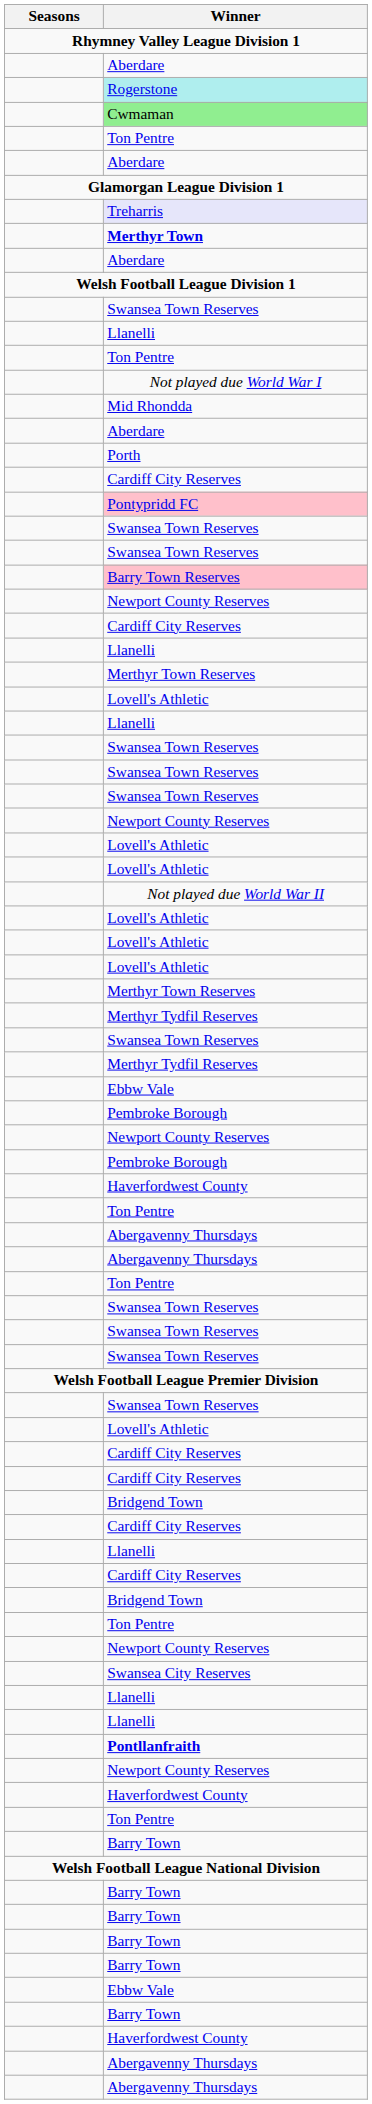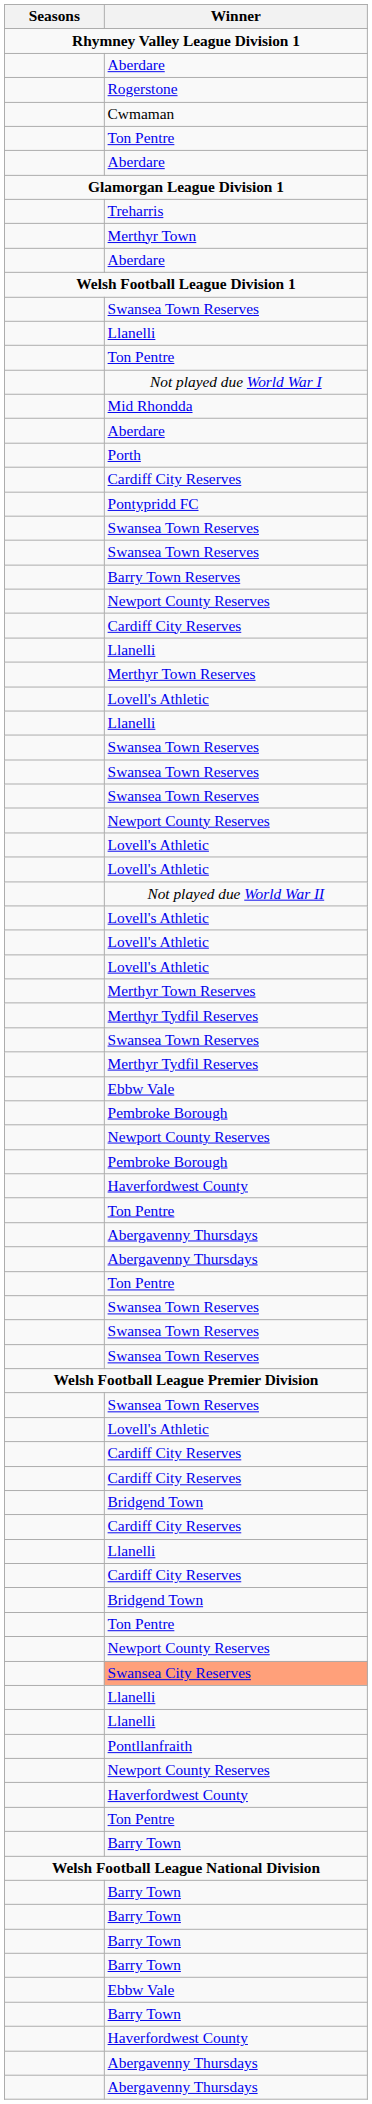Rogerstone | Winner: paleturquoise background -> no background
Cwmaman | Winner: lightgreen background -> no background
Treharris | Winner: lavender background -> no background
Merthyr Town | Winner: bold -> normal
Pontypridd FC | Winner: pink background -> no background
Barry Town Reserves | Winner: pink background -> no background
Swansea City Reserves | Winner: no background -> lightsalmon background
Pontllanfraith | Winner: bold -> normal
